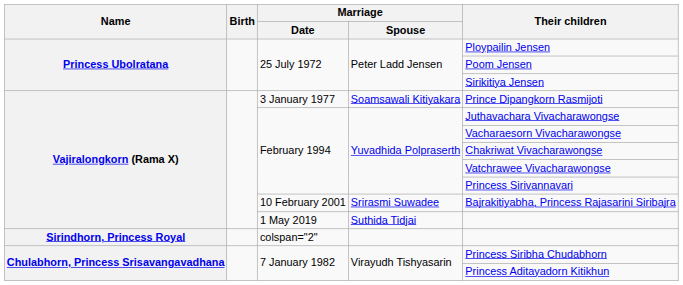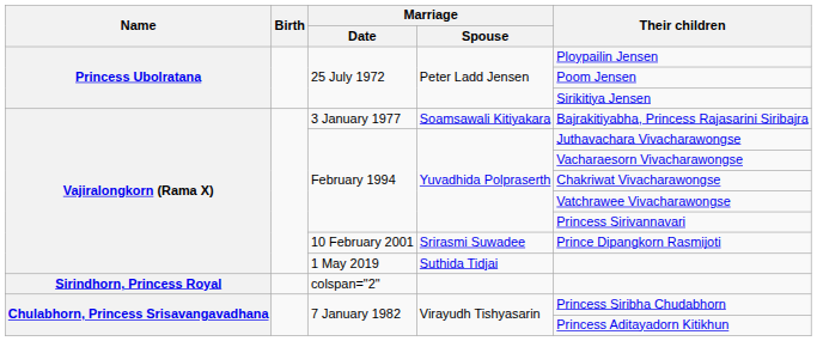3 January 1977 | Their children: Prince Dipangkorn Rasmijoti -> Bajrakitiyabha, Princess Rajasarini Siribajra
10 February 2001 | Their children: Bajrakitiyabha, Princess Rajasarini Siribajra -> Prince Dipangkorn Rasmijoti
